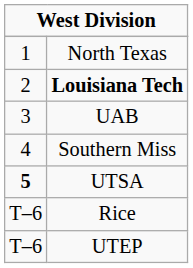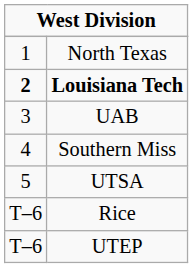Louisiana Tech | column 1: normal -> bold
UTSA | column 1: bold -> normal
